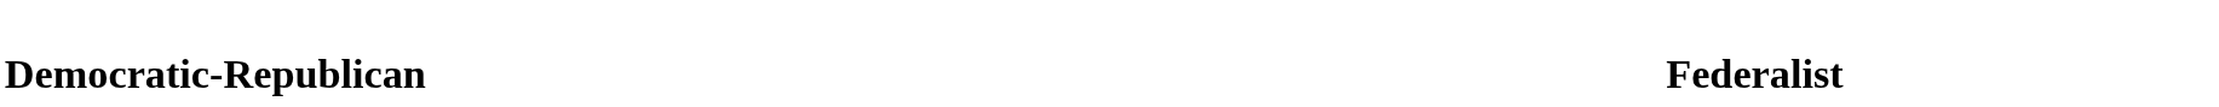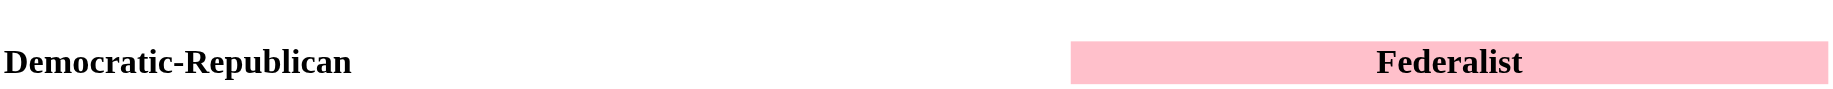Democratic-Republican | 68: no background -> pink background
